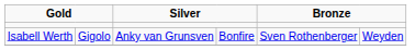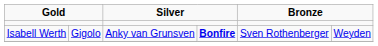Isabell Werth | column 4: normal -> bold
